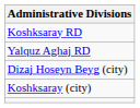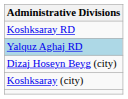row 3 | column 1: no background -> lightblue background
